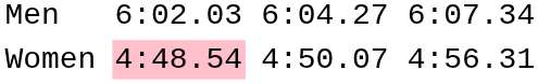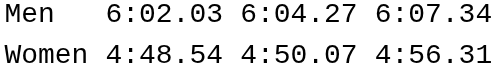Women | column 2: pink background -> no background
